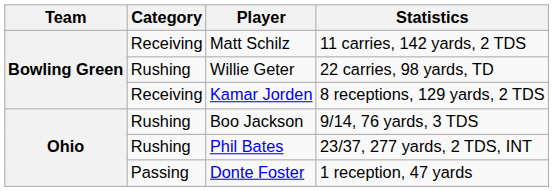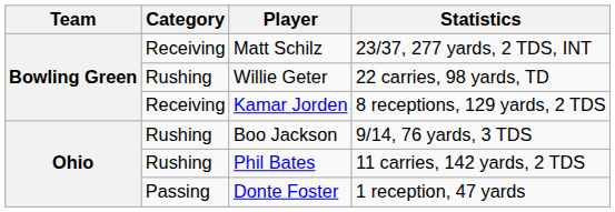Matt Schilz | Statistics: 11 carries, 142 yards, 2 TDS -> 23/37, 277 yards, 2 TDS, INT
Phil Bates | Statistics: 23/37, 277 yards, 2 TDS, INT -> 11 carries, 142 yards, 2 TDS
